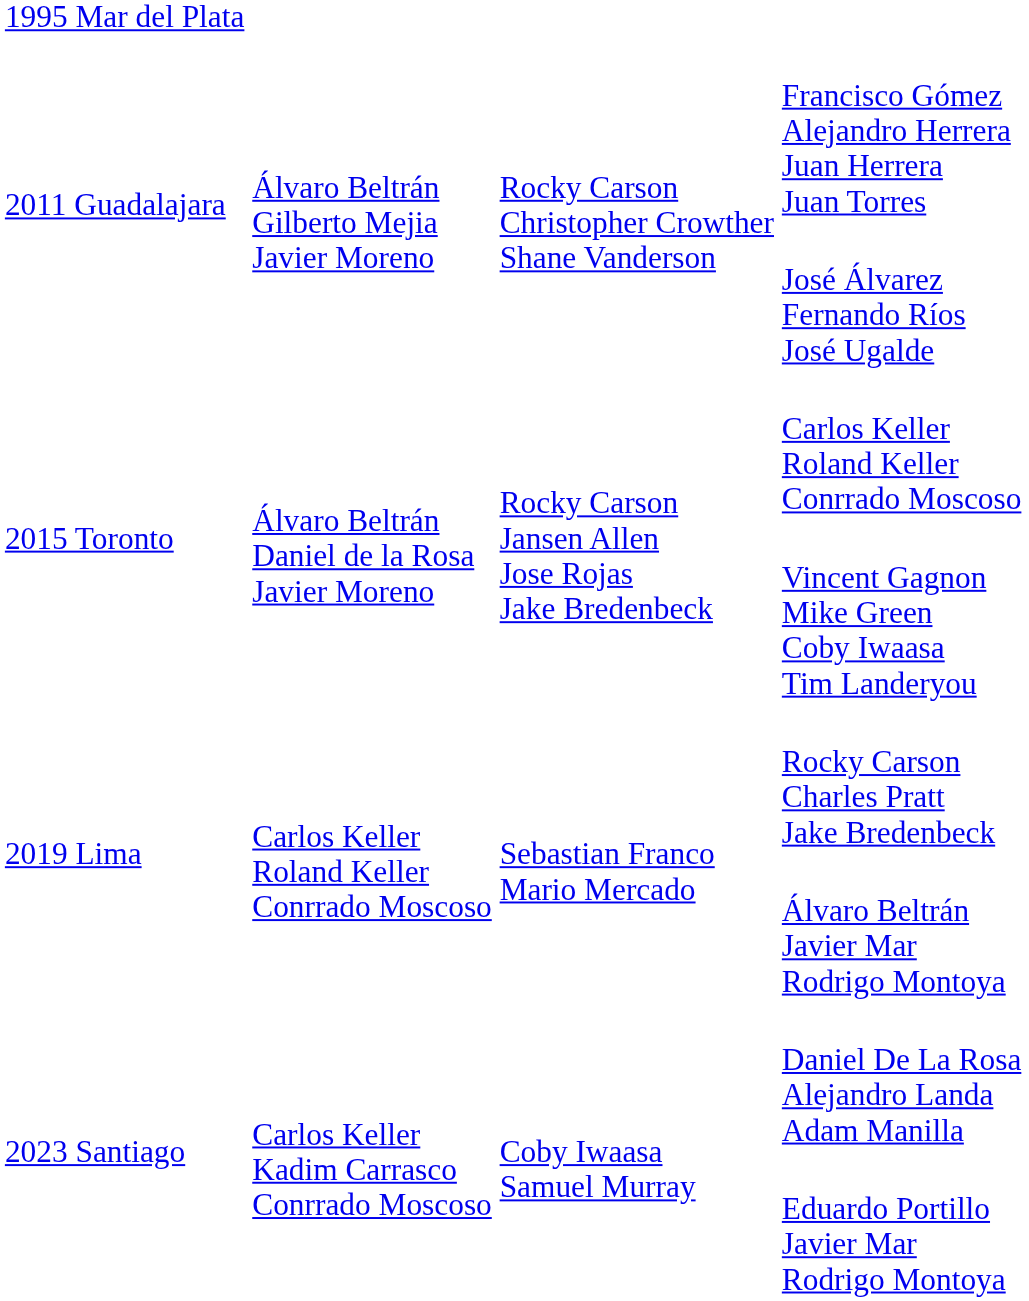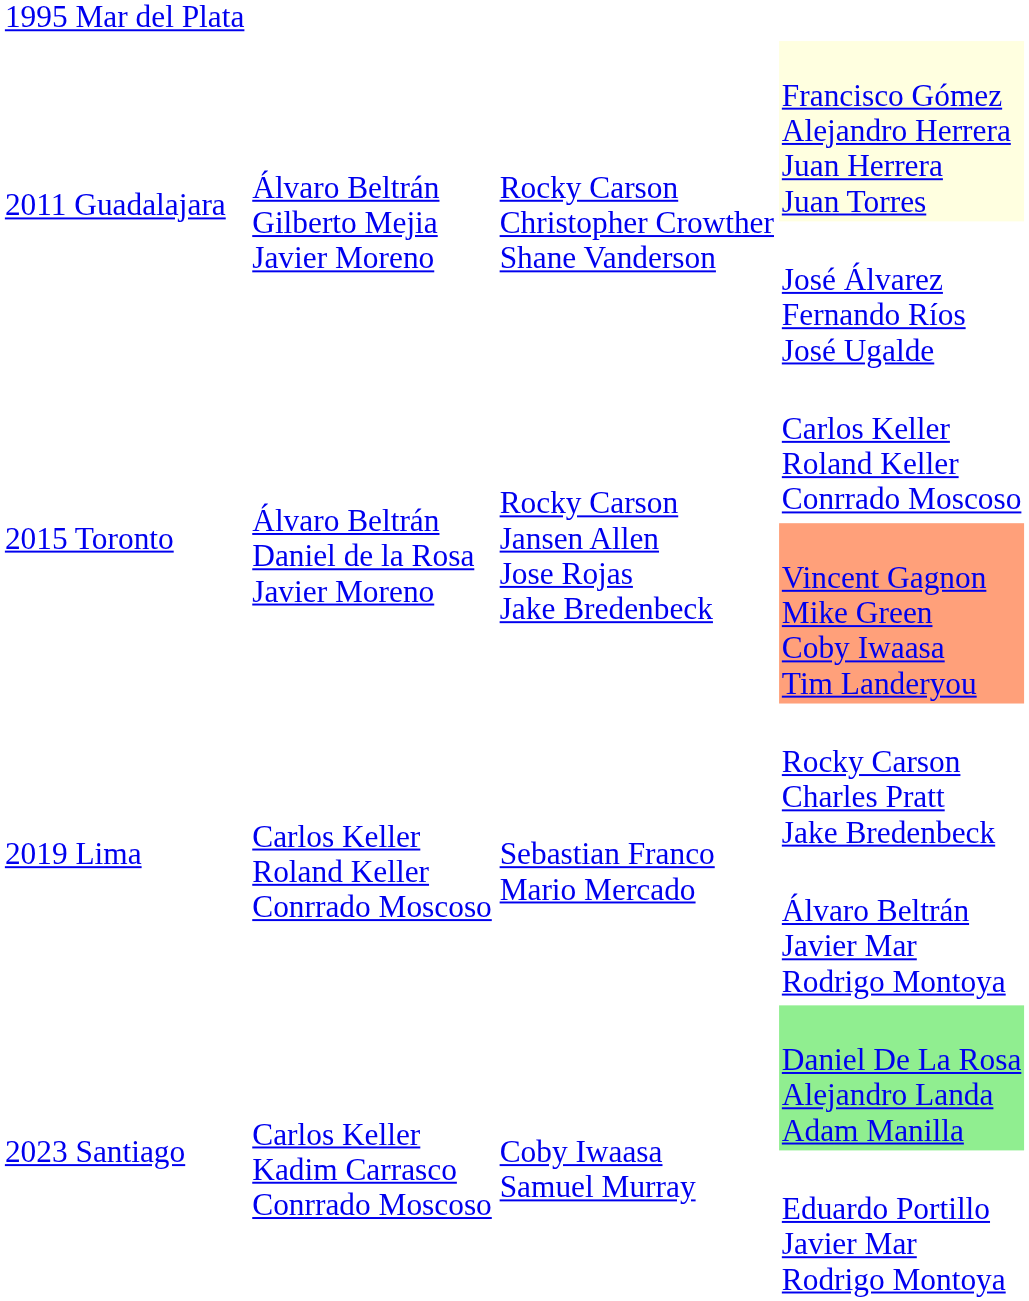Francisco Gómez Alejandro Herrera Juan Herrera Juan Torres | column 4: no background -> lightyellow background
Vincent Gagnon Mike Green Coby Iwaasa Tim Landeryou | column 4: no background -> lightsalmon background
Daniel De La Rosa Alejandro Landa Adam Manilla | column 4: no background -> lightgreen background
